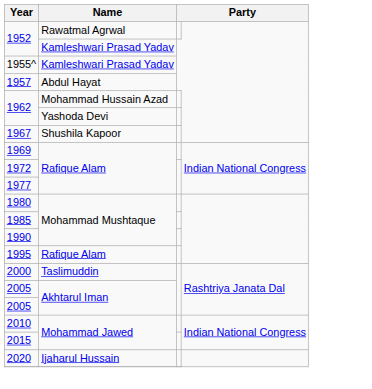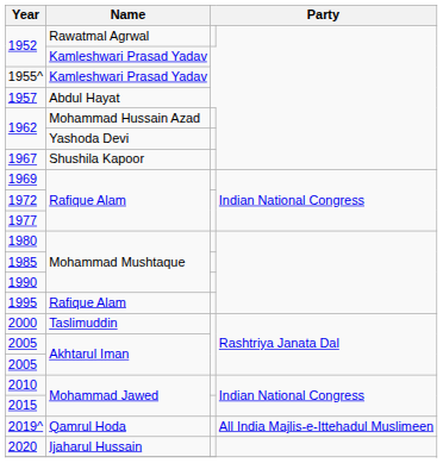+ row: 2019^ | Qamrul Hoda | All India Majlis-e-Ittehadul Muslimeen
